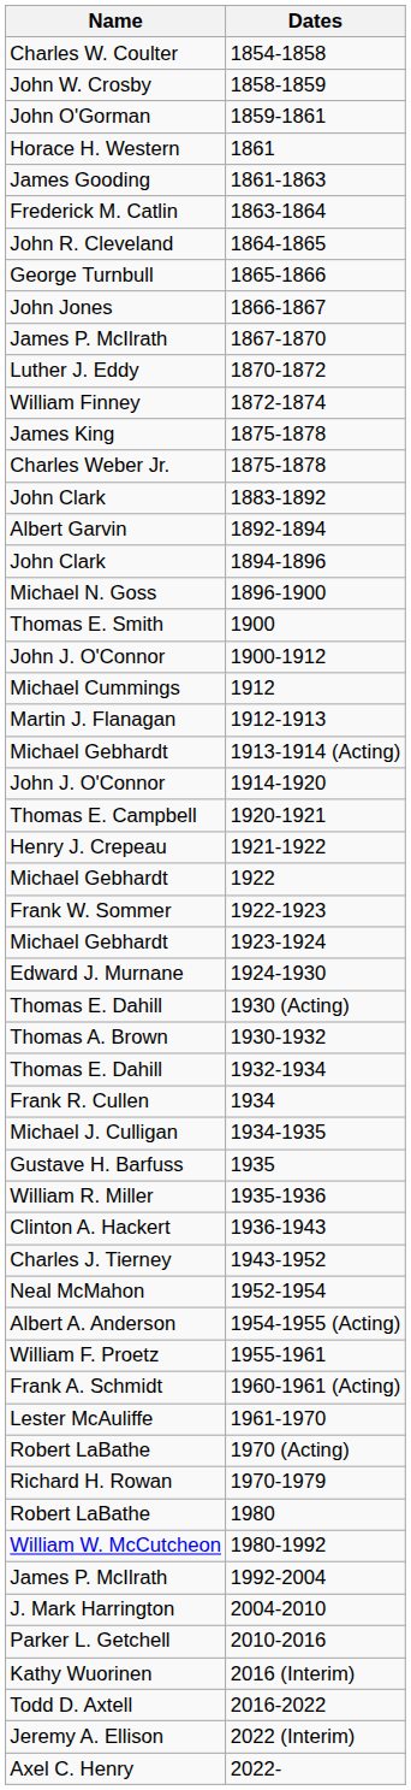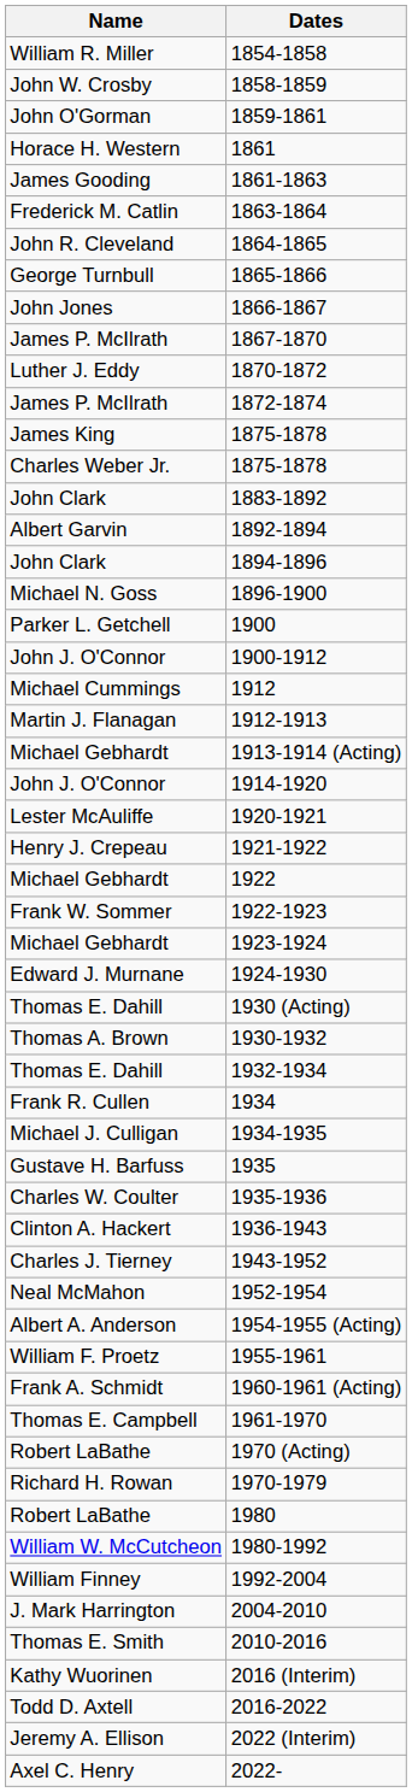row 2 | Name: Charles W. Coulter -> William R. Miller
row 13 | Name: William Finney -> James P. McIlrath
row 20 | Name: Thomas E. Smith -> Parker L. Getchell
row 26 | Name: Thomas E. Campbell -> Lester McAuliffe
row 38 | Name: William R. Miller -> Charles W. Coulter
row 45 | Name: Lester McAuliffe -> Thomas E. Campbell
row 50 | Name: James P. McIlrath -> William Finney
row 52 | Name: Parker L. Getchell -> Thomas E. Smith
